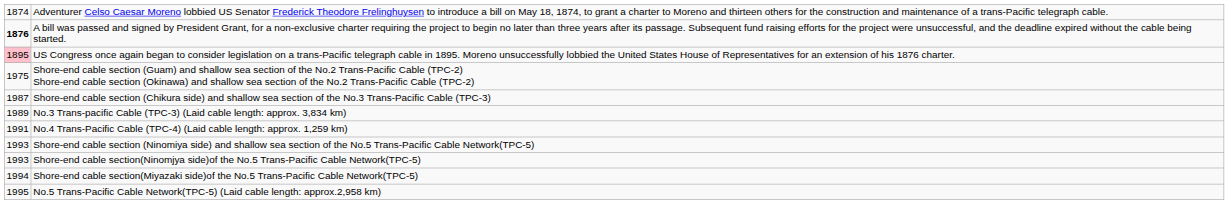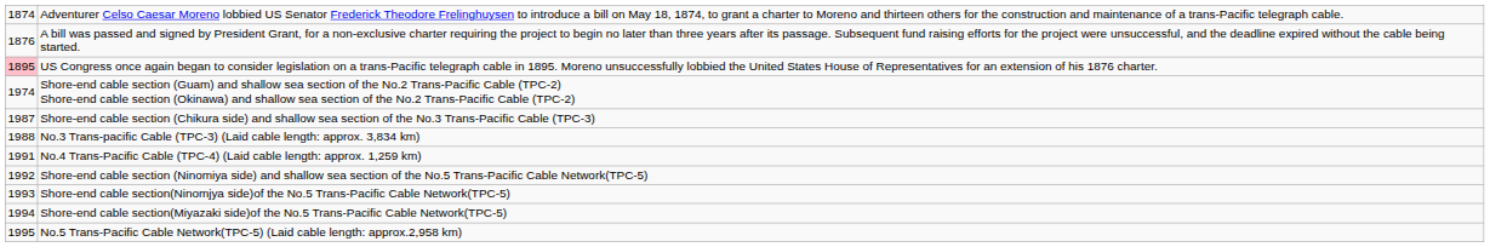row 2 | column 1: bold -> normal
row 4 | column 1: 1975 -> 1974
row 6 | column 1: 1989 -> 1988
row 8 | column 1: 1993 -> 1992
